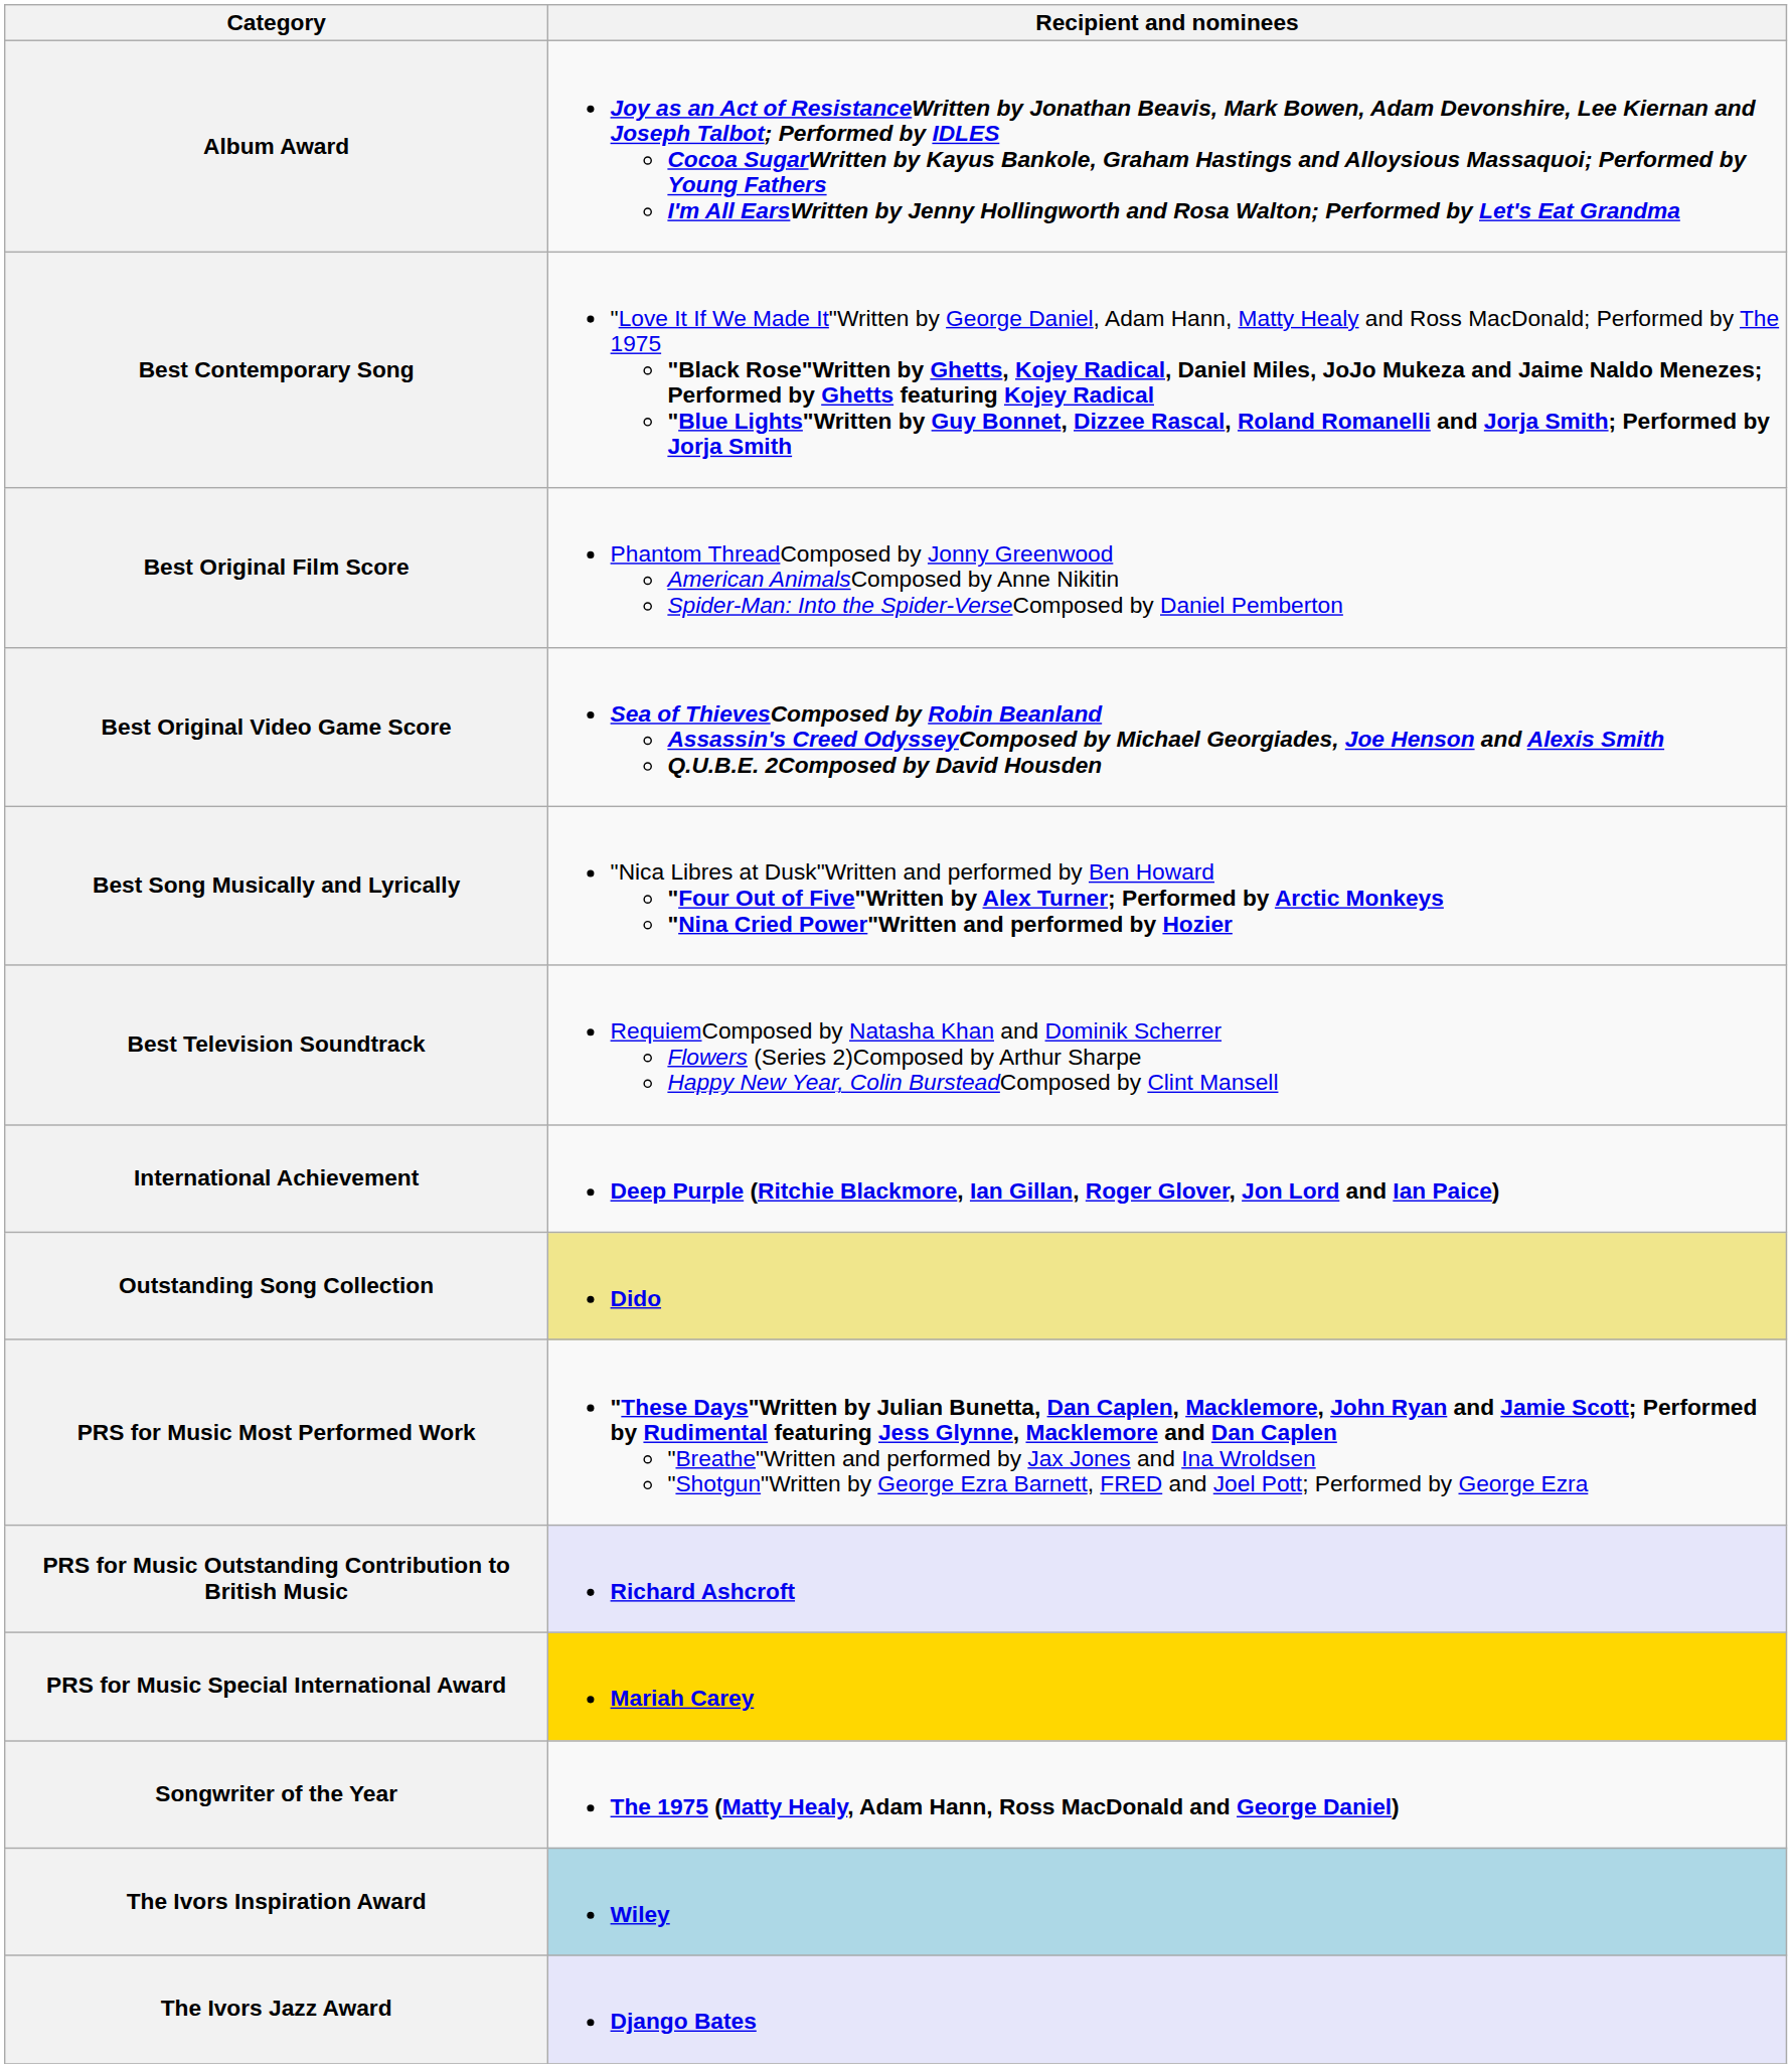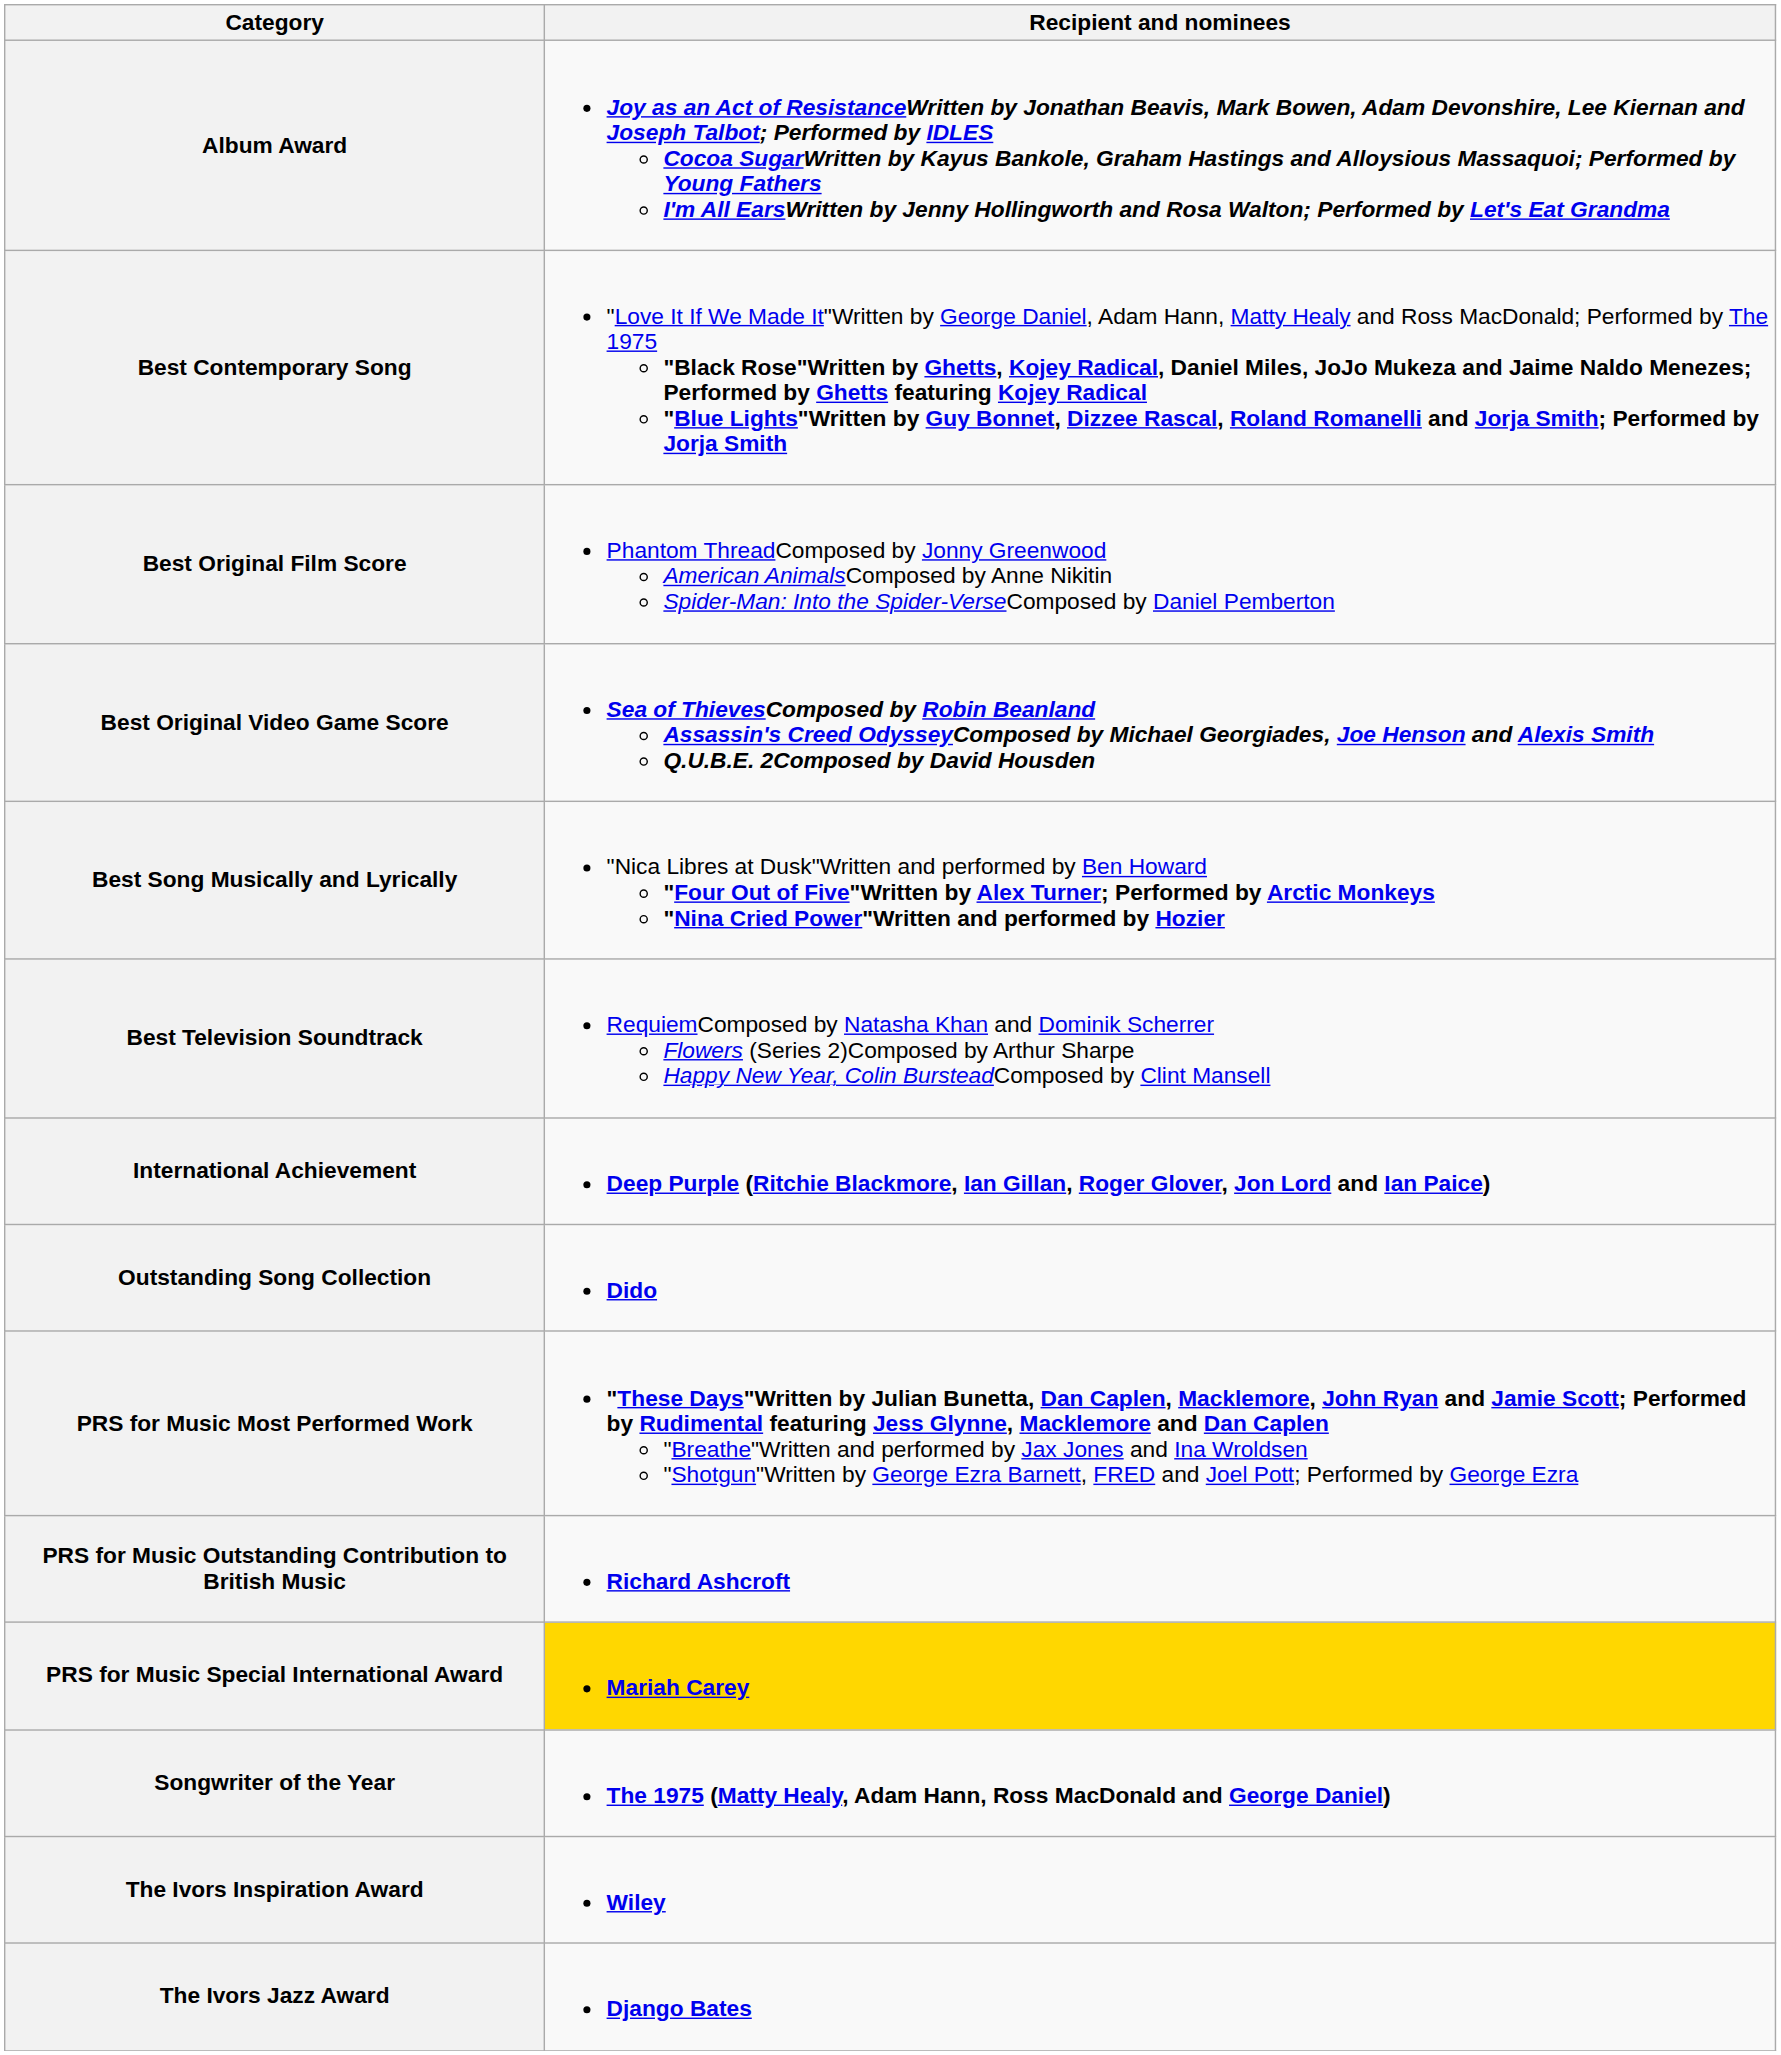Outstanding Song Collection | Recipient and nominees: khaki background -> no background
PRS for Music Outstanding Contribution to British Music | Recipient and nominees: lavender background -> no background
The Ivors Inspiration Award | Recipient and nominees: lightblue background -> no background
The Ivors Jazz Award | Recipient and nominees: lavender background -> no background
